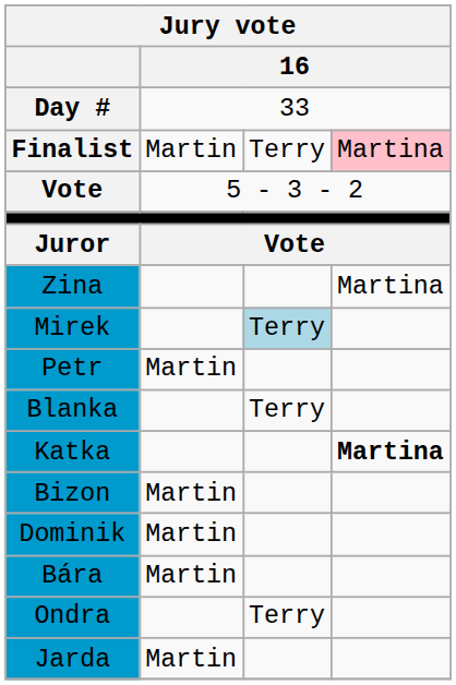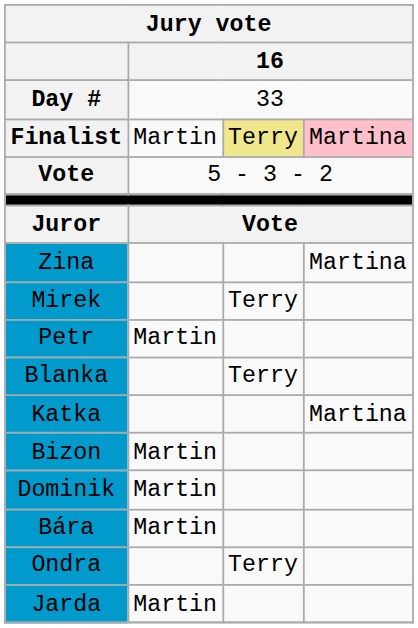Finalist | column 3: no background -> khaki background
Mirek | column 3: lightblue background -> no background
Katka | column 4: bold -> normal
